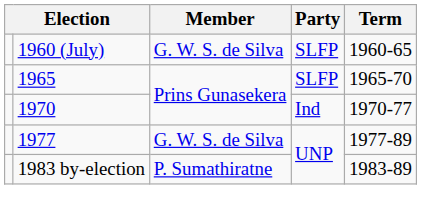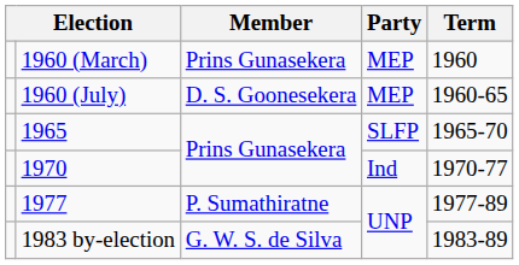+ row: 1960 (March) | Prins Gunasekera | MEP | 1960
1960 (July) | Member: G. W. S. de Silva -> D. S. Goonesekera
1960 (July) | Party: SLFP -> MEP
1977 | Member: G. W. S. de Silva -> P. Sumathiratne
1983 by-election | Member: P. Sumathiratne -> G. W. S. de Silva
